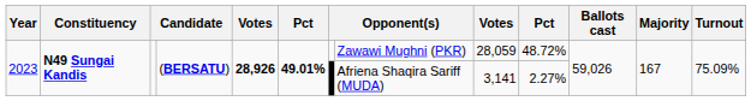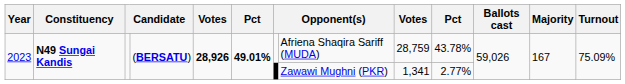row 2 | column 8: Zawawi Mughni (PKR) -> Afriena Shaqira Sariff (MUDA)
row 2 | column 9: 28,059 -> 28,759
row 2 | column 10: 48.72% -> 43.78%
row 3 | column 8: Afriena Shaqira Sariff (MUDA) -> Zawawi Mughni (PKR)
row 3 | column 9: 3,141 -> 1,341
row 3 | column 10: 2.27% -> 2.77%
